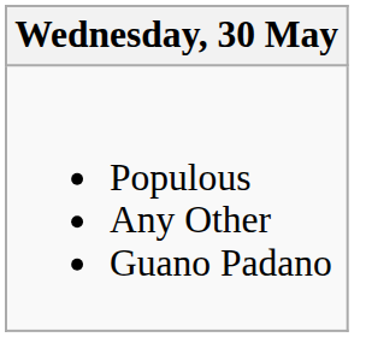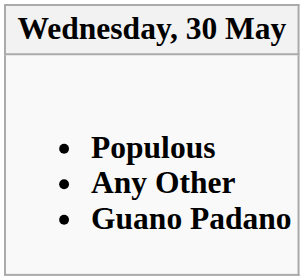row 2 | column 1: normal -> bold
